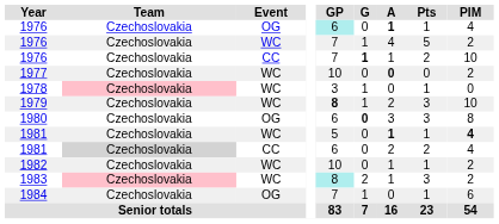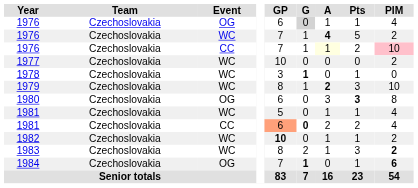1976 / OG | GP: paleturquoise background -> no background
1976 / OG | G: no background -> lightgrey background
1976 / OG | A: bold -> normal
1976 / WC | A: normal -> bold
1976 / CC | G: bold -> normal
1976 / CC | A: no background -> lightyellow background
1976 / CC | PIM: no background -> pink background
1977 | A: bold -> normal
1978 | Team: pink background -> no background
1978 | G: normal -> bold
1979 | GP: bold -> normal
1979 | A: normal -> bold
1980 | G: bold -> normal
1980 | Pts: normal -> bold
1981 / WC | A: bold -> normal
1981 / WC | PIM: bold -> normal
1981 / CC | Team: lightgrey background -> no background
1981 / CC | GP: no background -> lightsalmon background
1981 / CC | G: normal -> bold
1982 | GP: normal -> bold
1983 | Team: pink background -> no background
1983 | GP: paleturquoise background -> no background
1983 | PIM: normal -> bold
1984 | G: normal -> bold
1984 | PIM: normal -> bold
